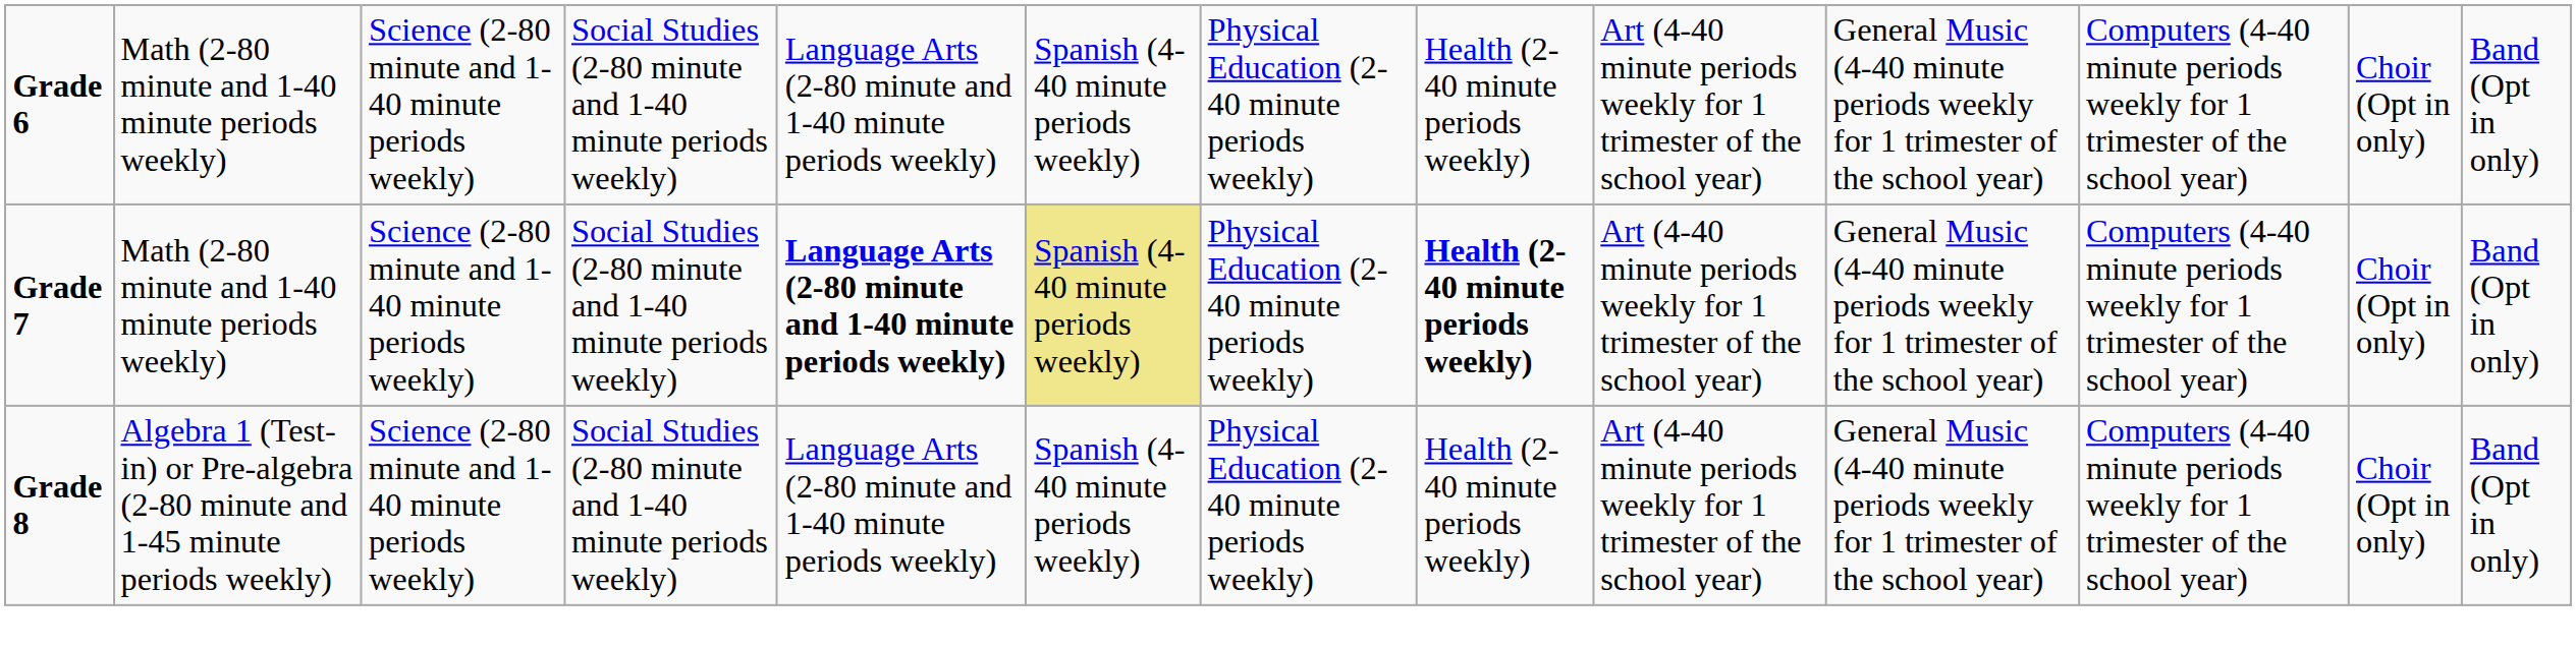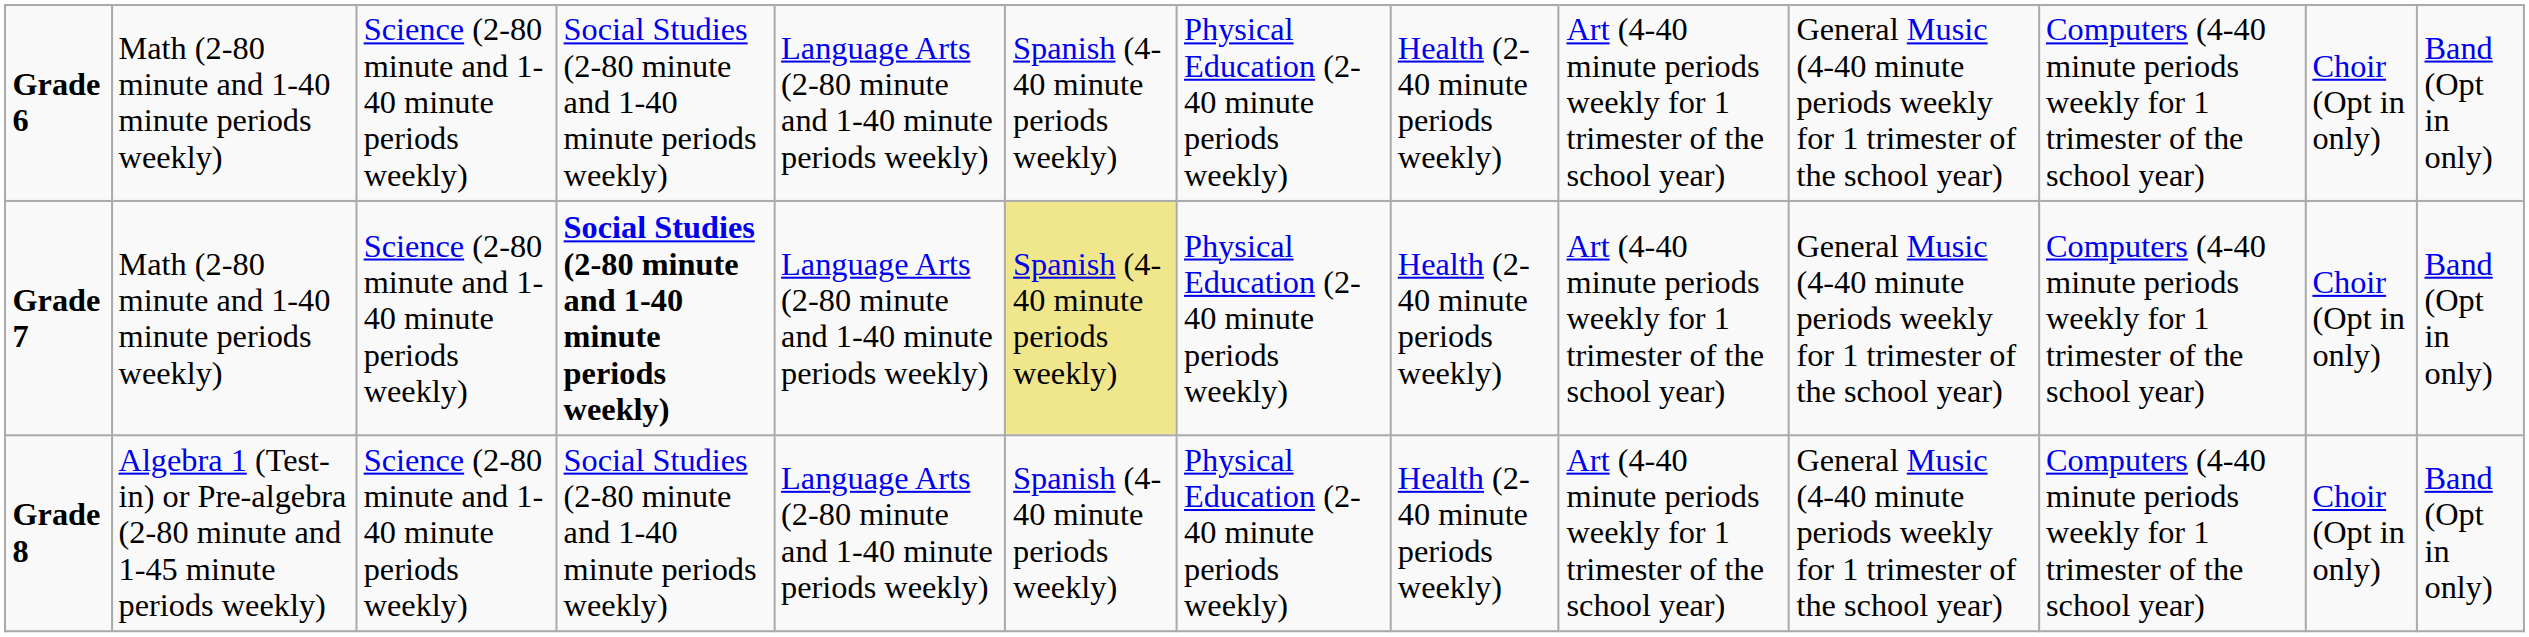Grade 7 | column 4: normal -> bold
Grade 7 | column 5: bold -> normal
Grade 7 | column 8: bold -> normal
